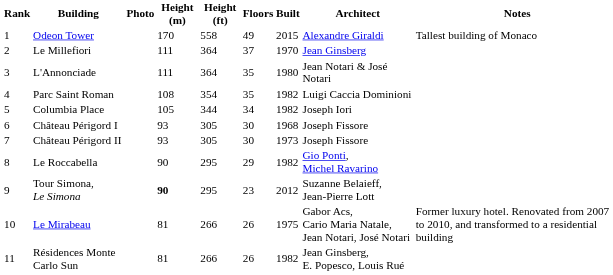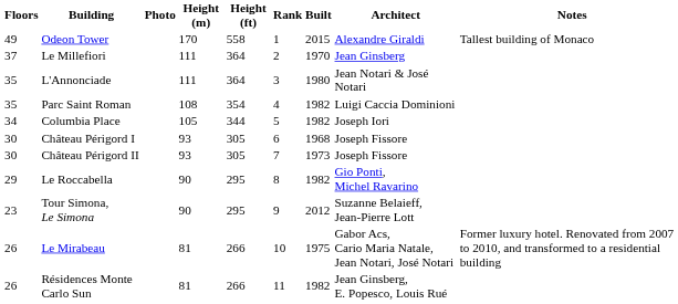columns swapped: Rank <-> Floors
Tour Simona, Le Simona | Height (m): bold -> normal
